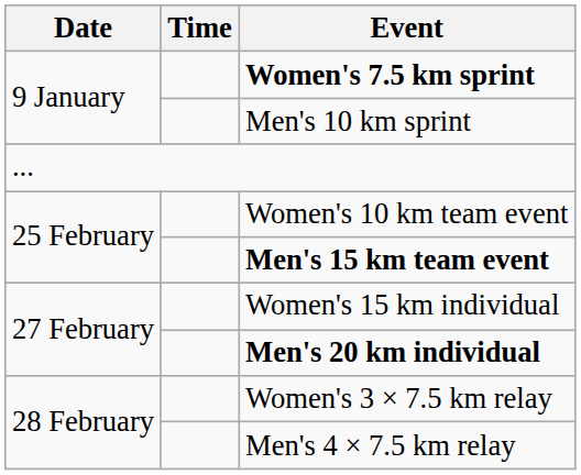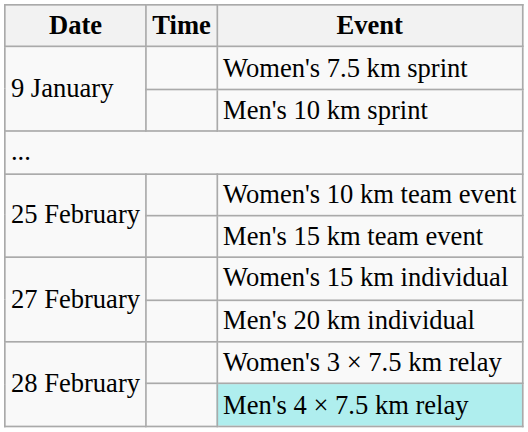Women's 7.5 km sprint | Event: bold -> normal
Men's 15 km team event | Event: bold -> normal
Men's 20 km individual | Event: bold -> normal
Men's 4 × 7.5 km relay | Event: no background -> paleturquoise background
